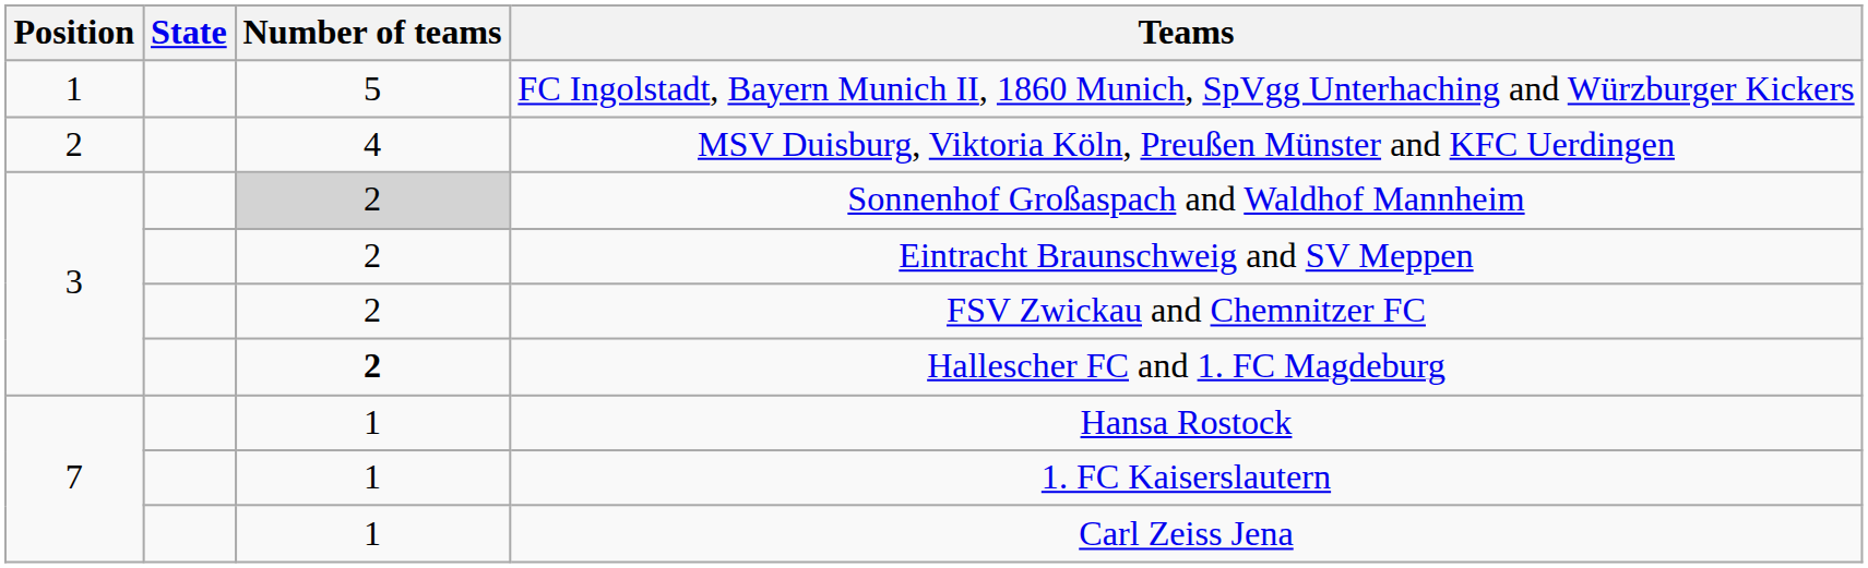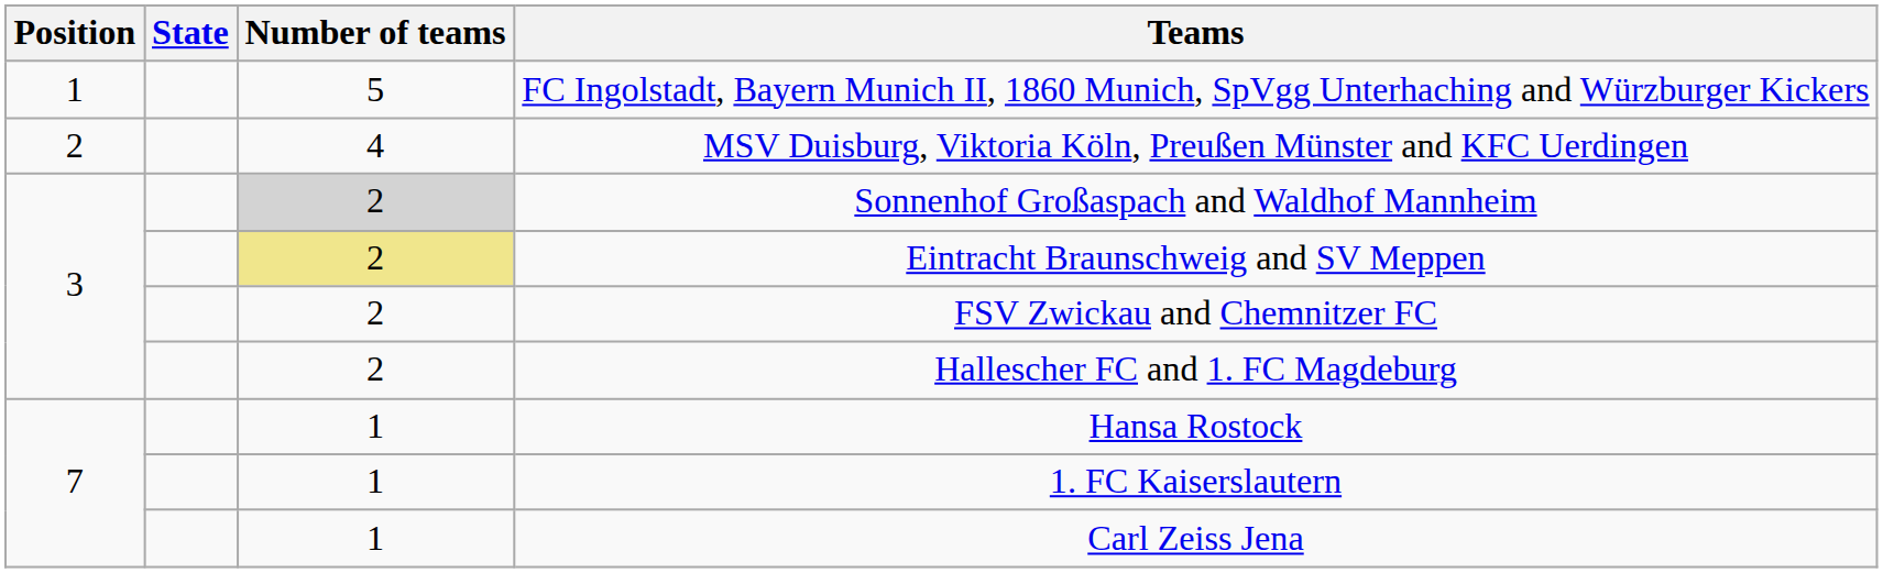Eintracht Braunschweig and SV Meppen | Number of teams: no background -> khaki background
Hallescher FC and 1. FC Magdeburg | Number of teams: bold -> normal
